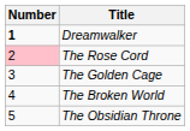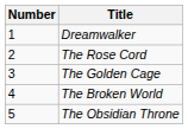Dreamwalker | Number: bold -> normal
The Rose Cord | Number: pink background -> no background
